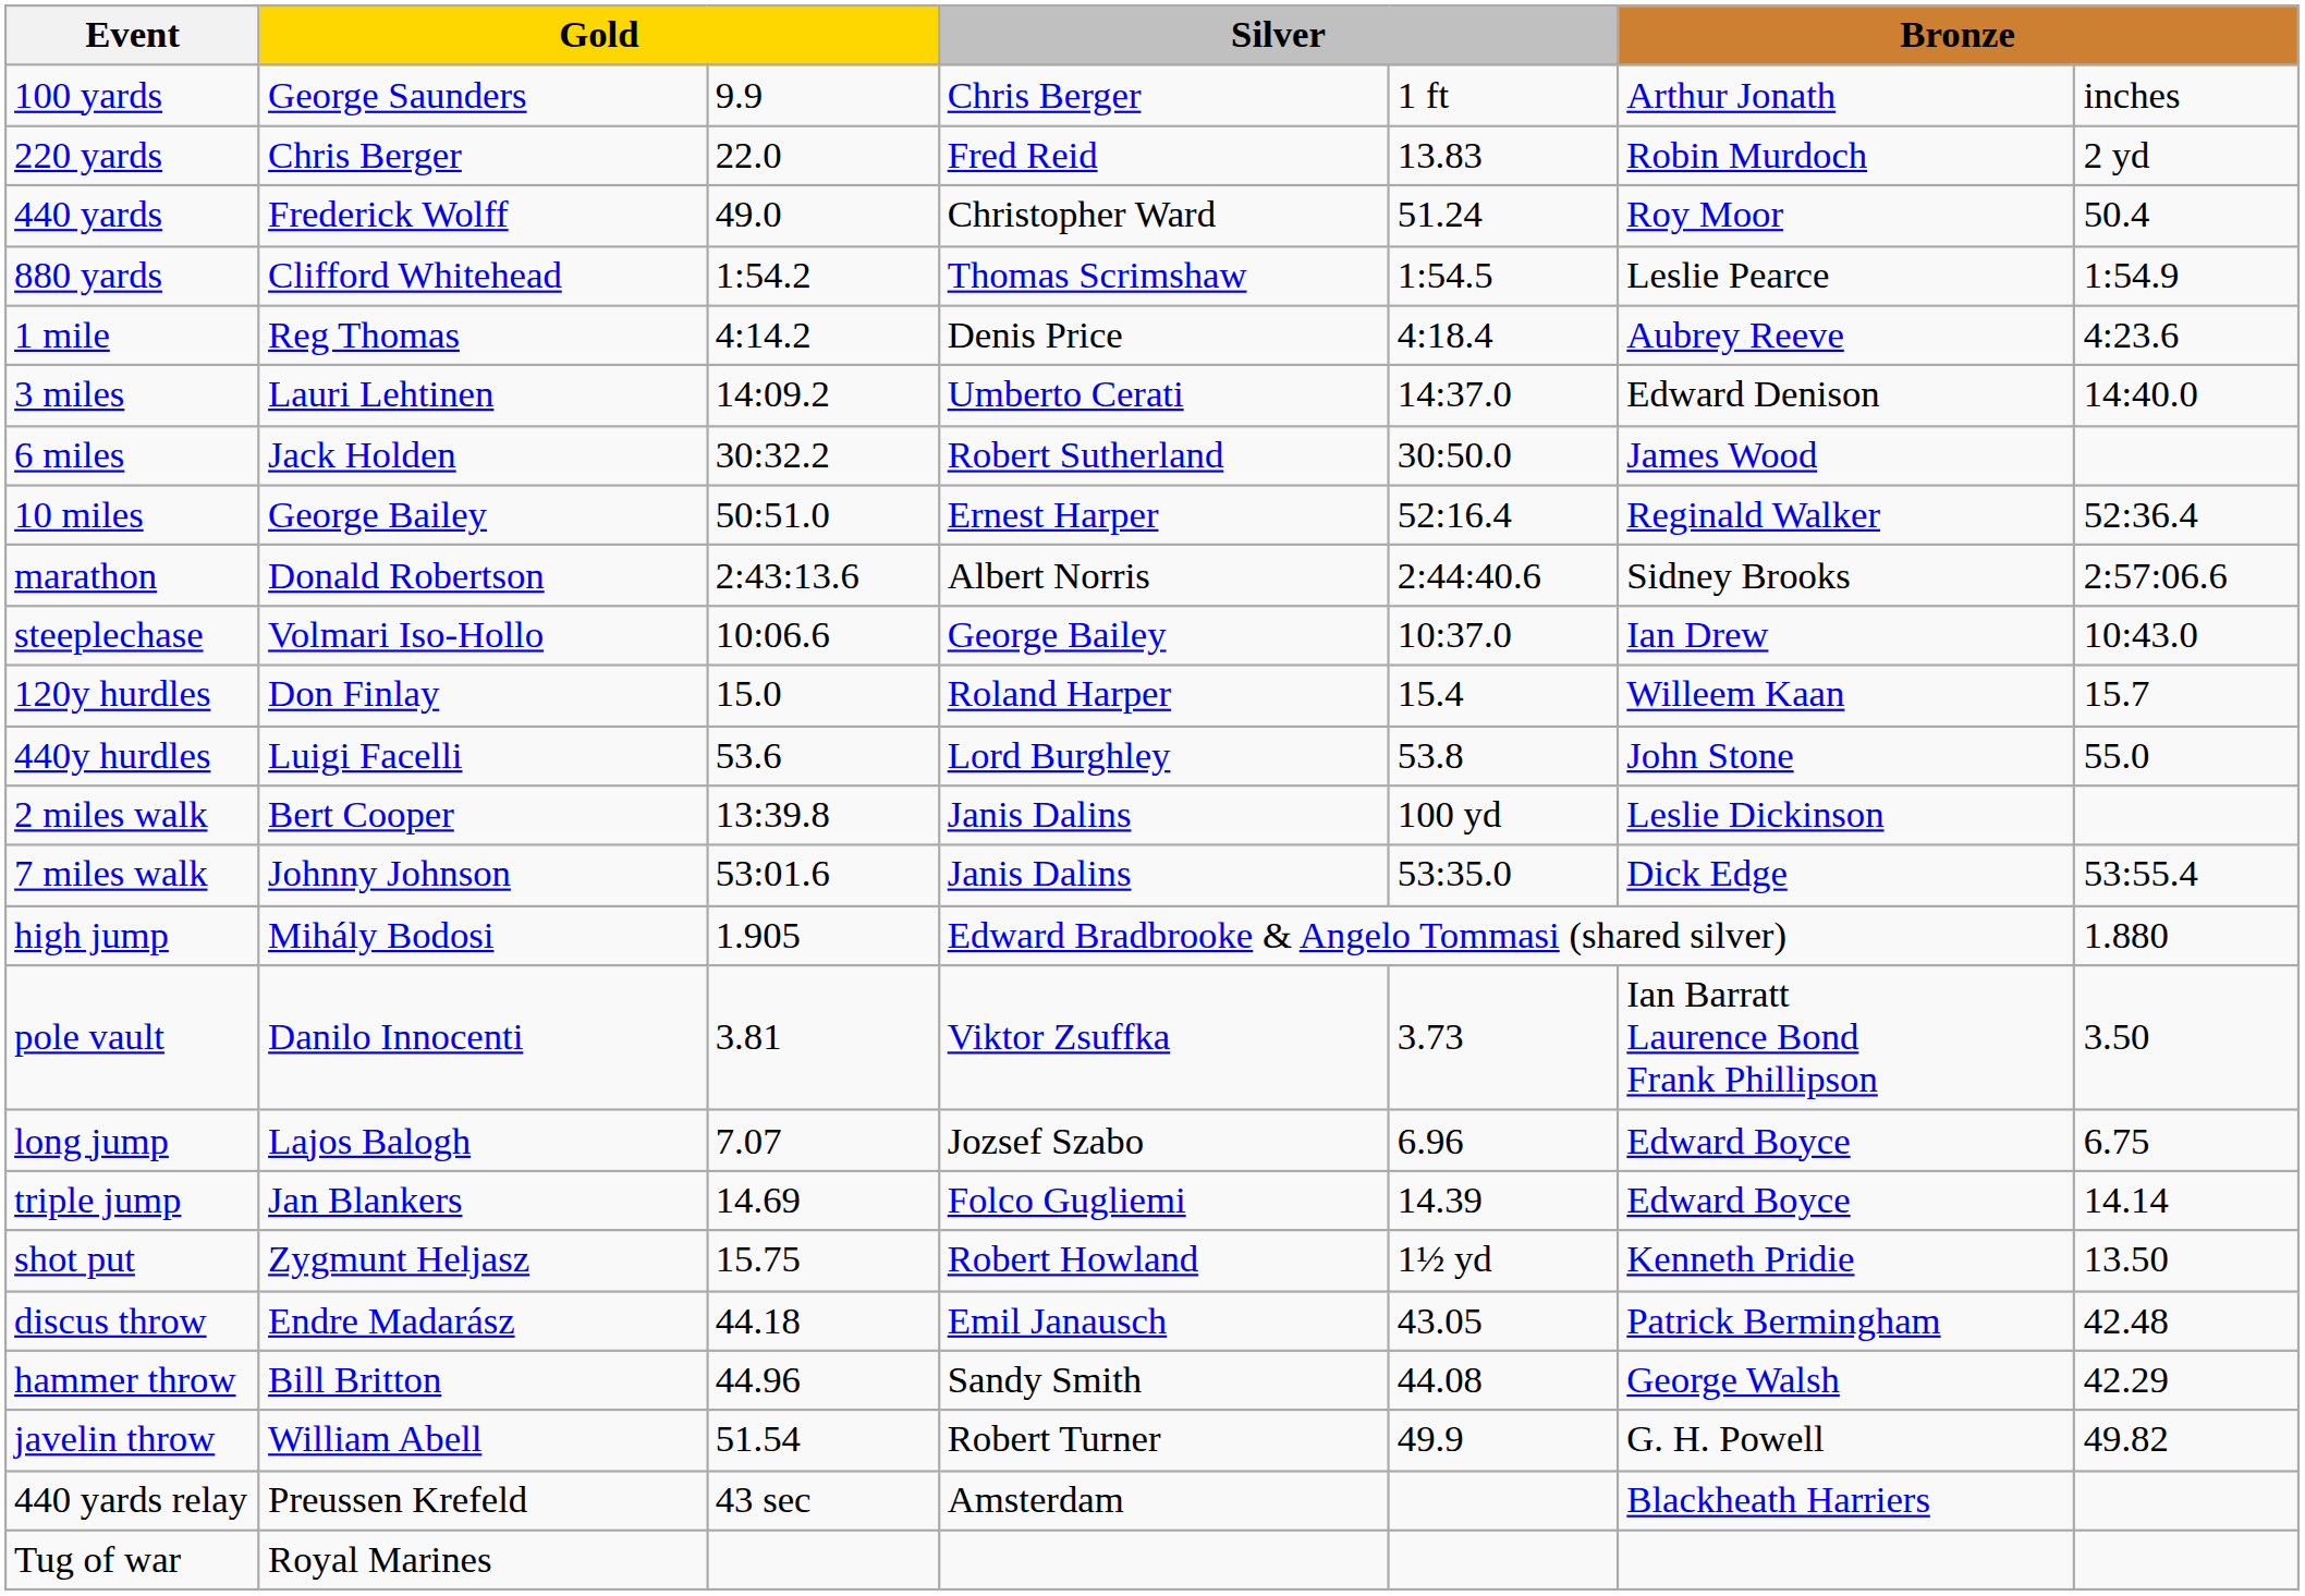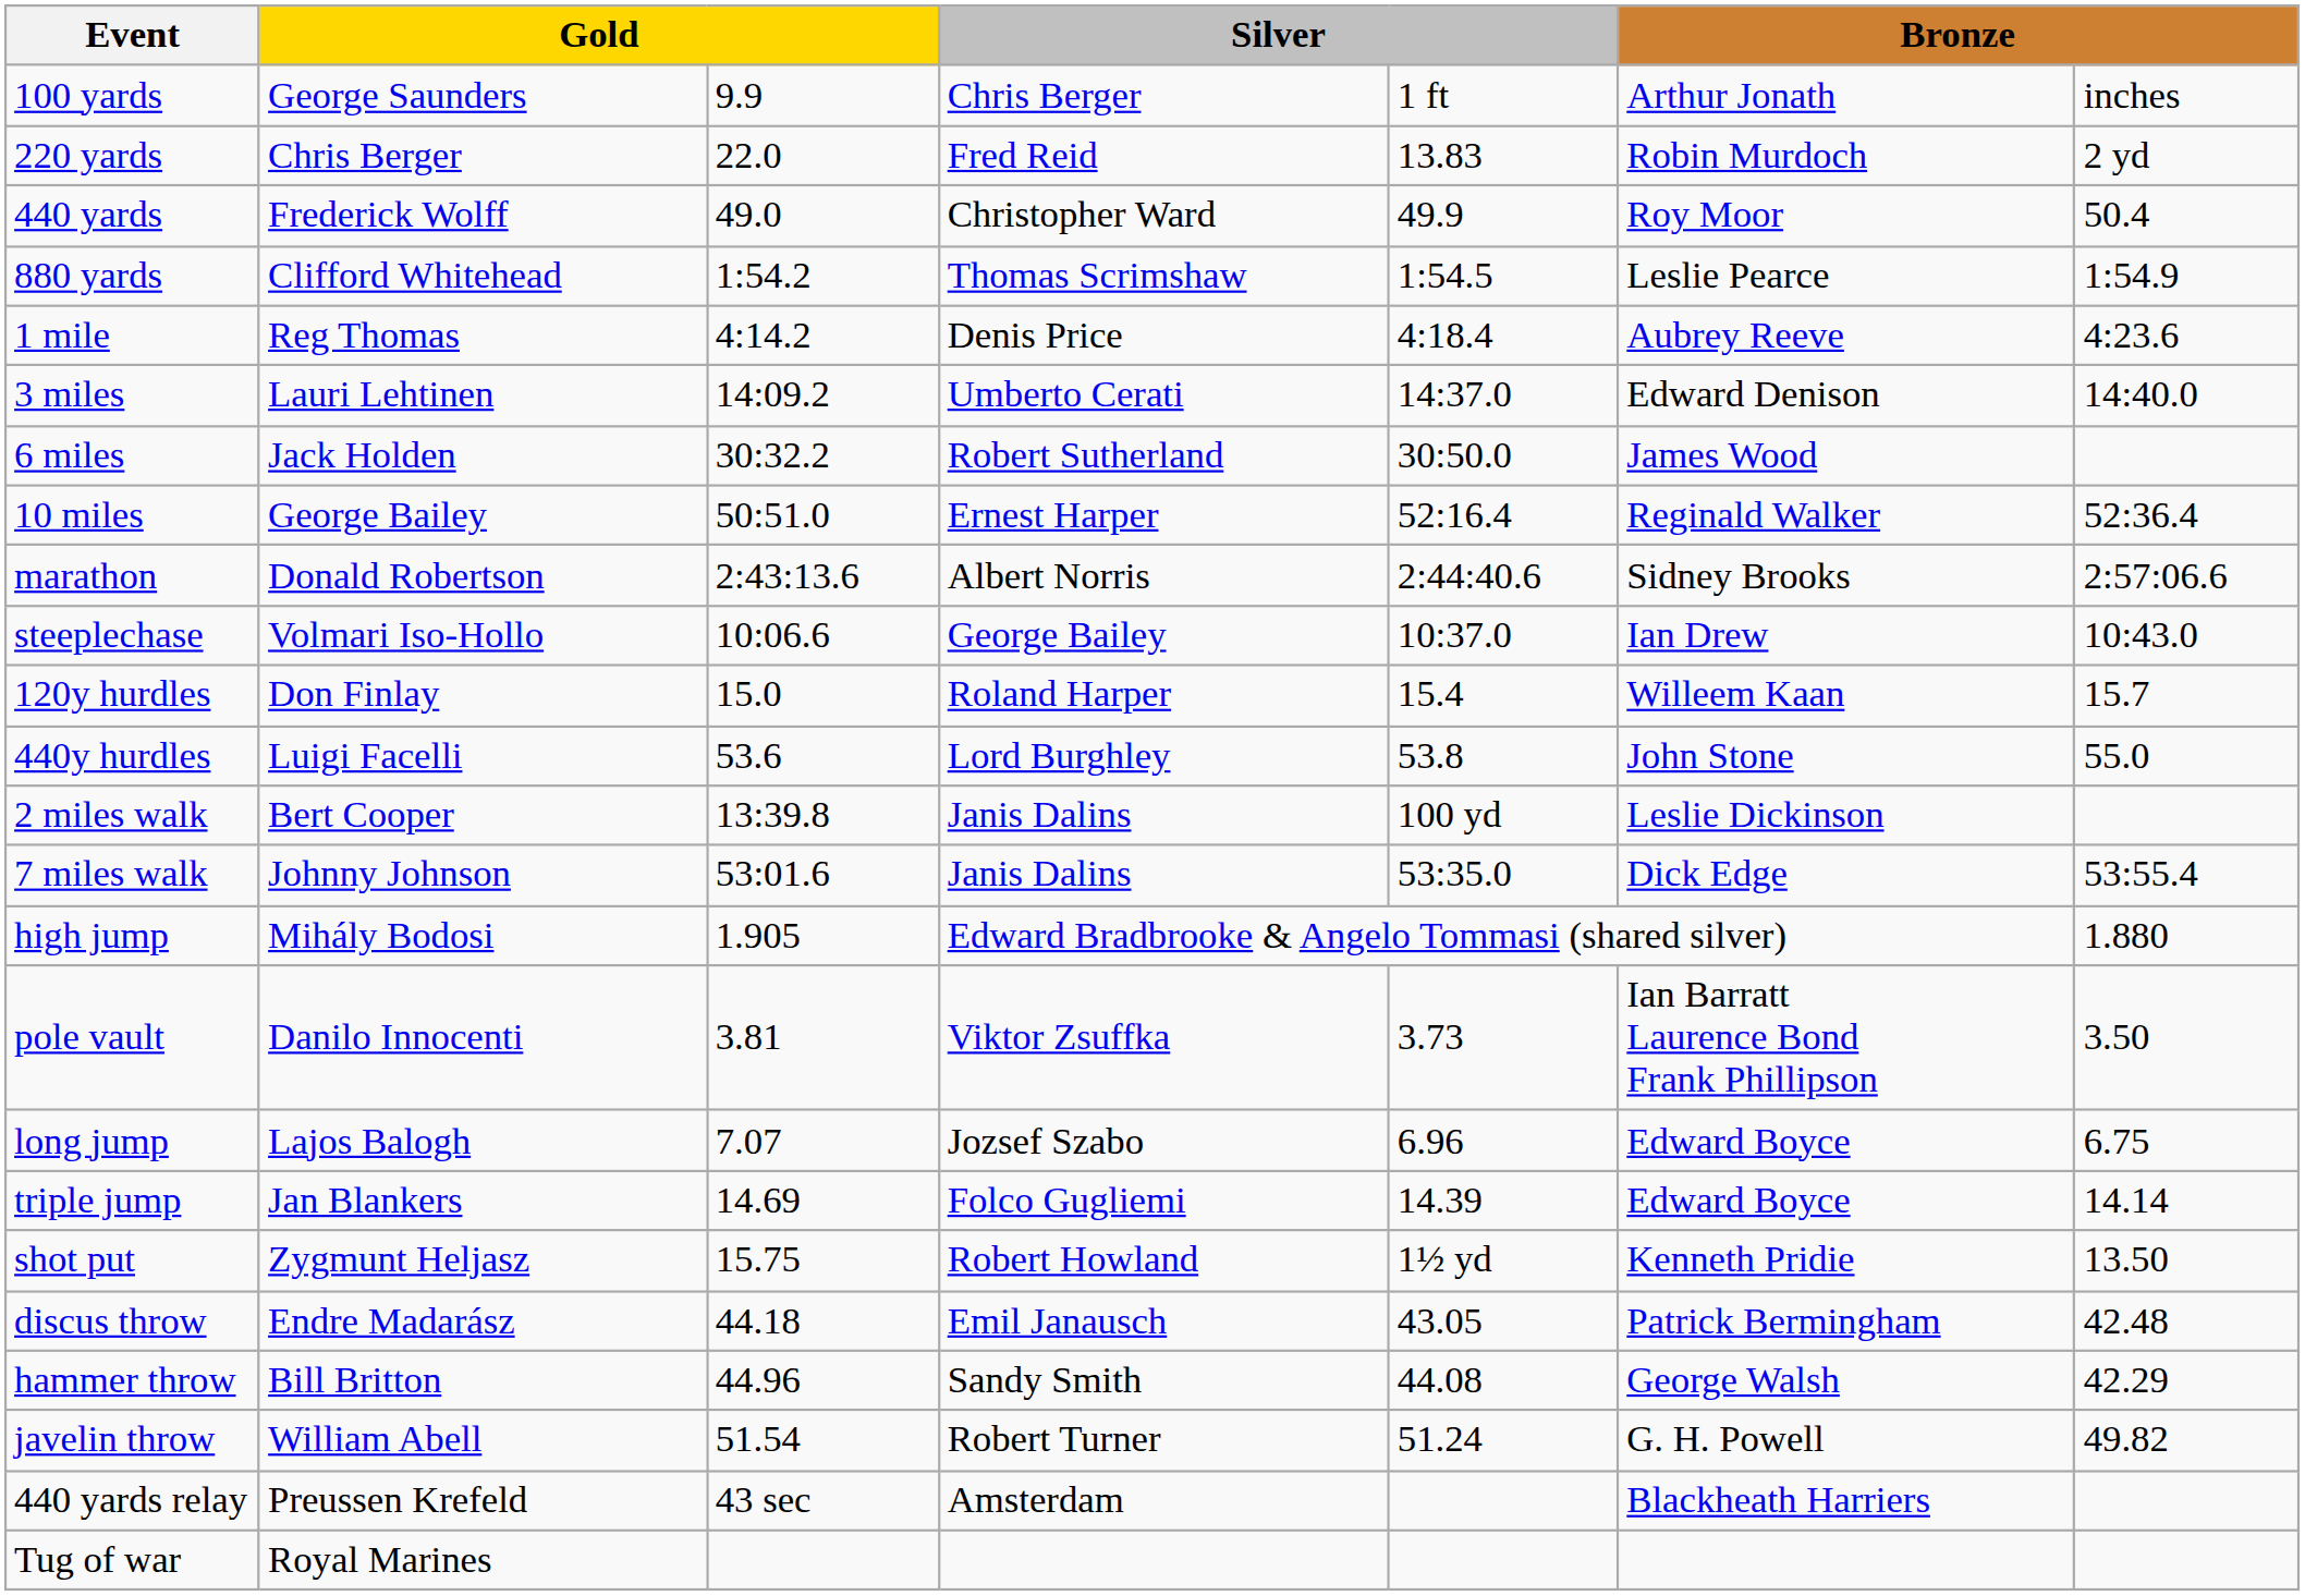440 yards | column 5: 51.24 -> 49.9
javelin throw | column 5: 49.9 -> 51.24
